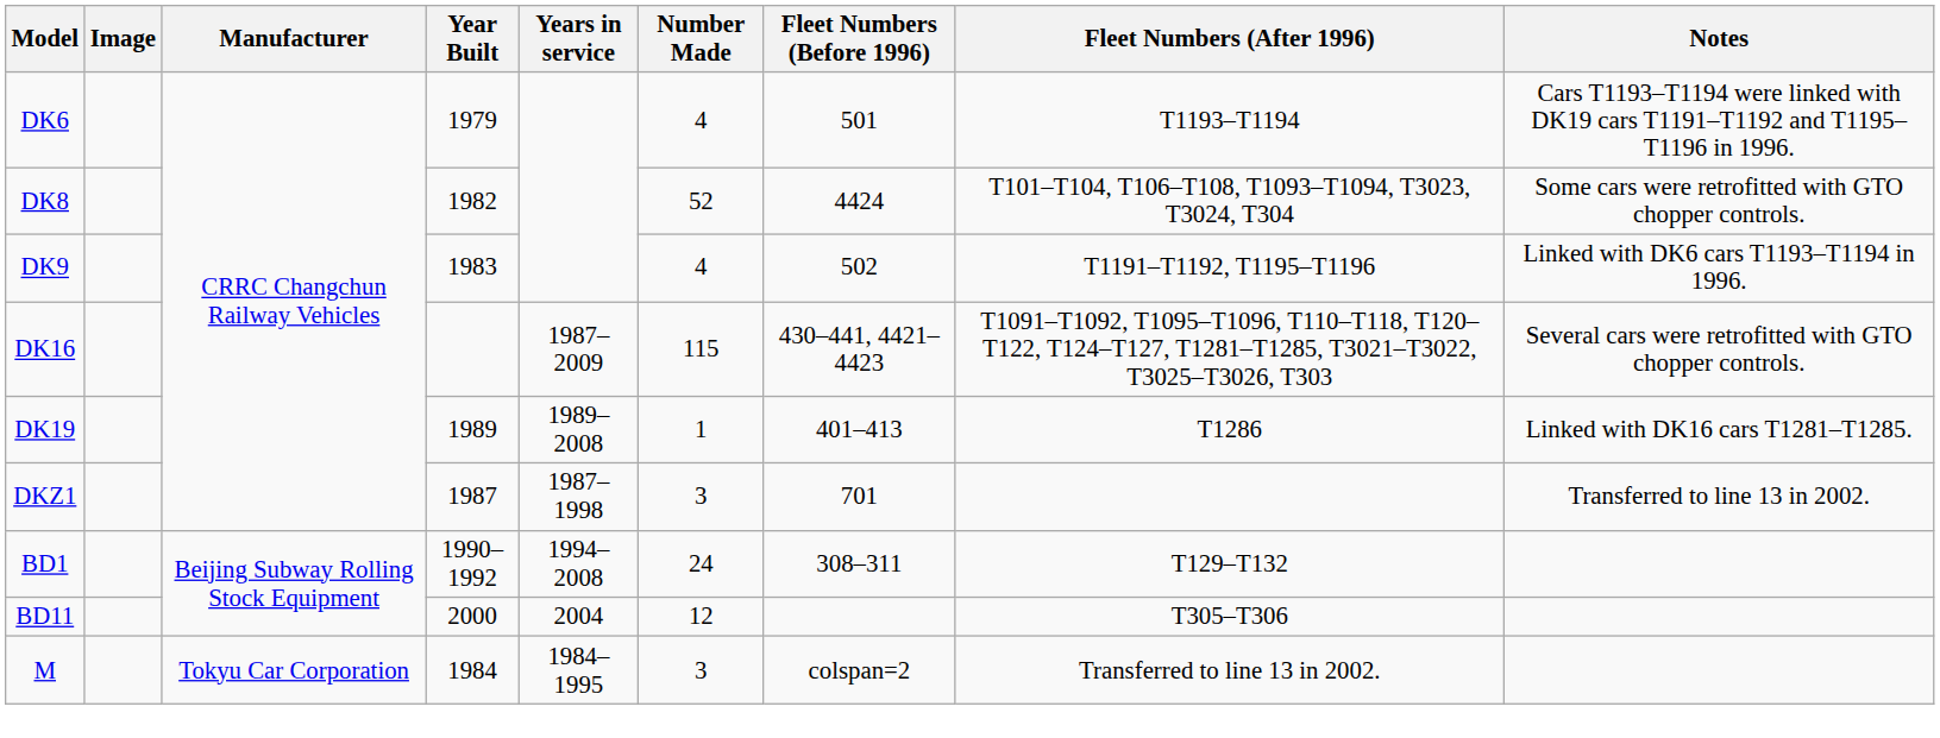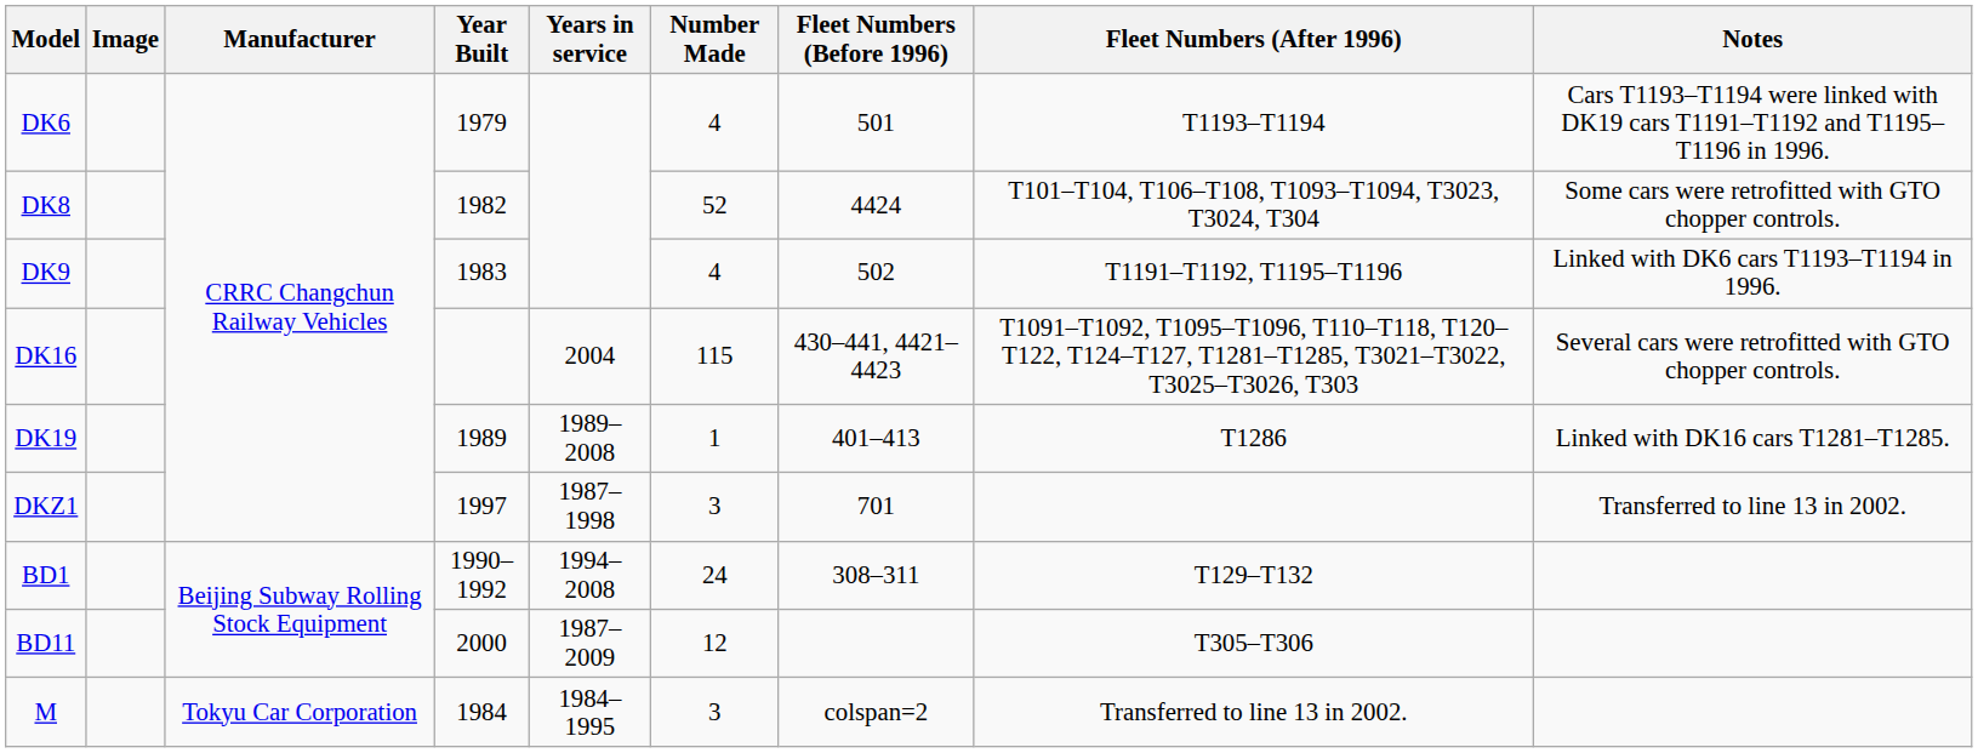DK16 | Years in service: 1987–2009 -> 2004
DKZ1 | Year Built: 1987 -> 1997
BD11 | Years in service: 2004 -> 1987–2009
